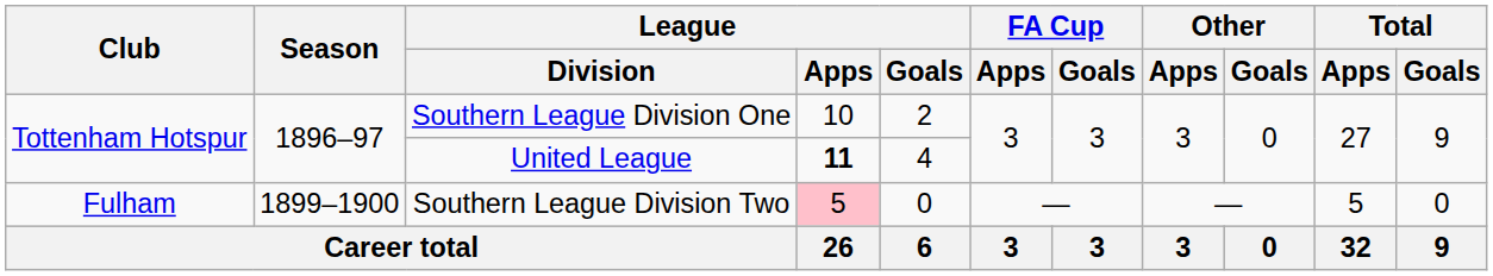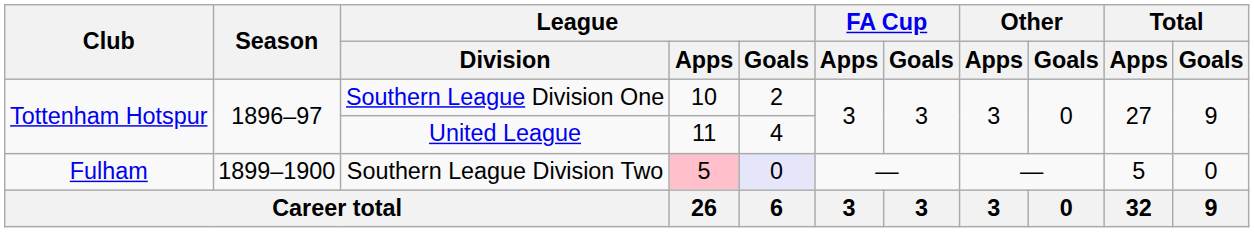United League | League / Apps: bold -> normal
Southern League Division Two | League / Goals: no background -> lavender background
